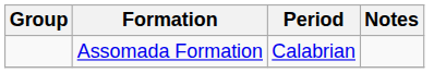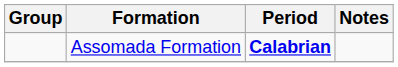Assomada Formation | Period: normal -> bold
